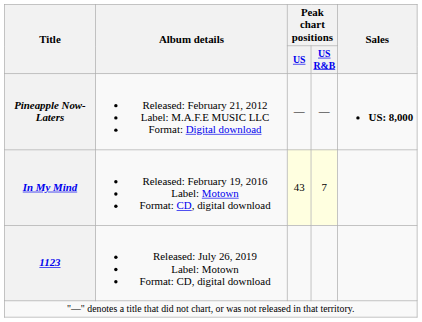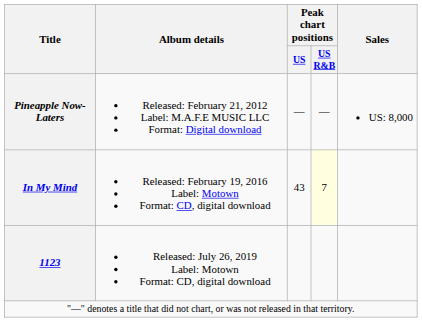Pineapple Now-Laters | Sales: bold -> normal
In My Mind | Peak chart positions / US: lightyellow background -> no background
